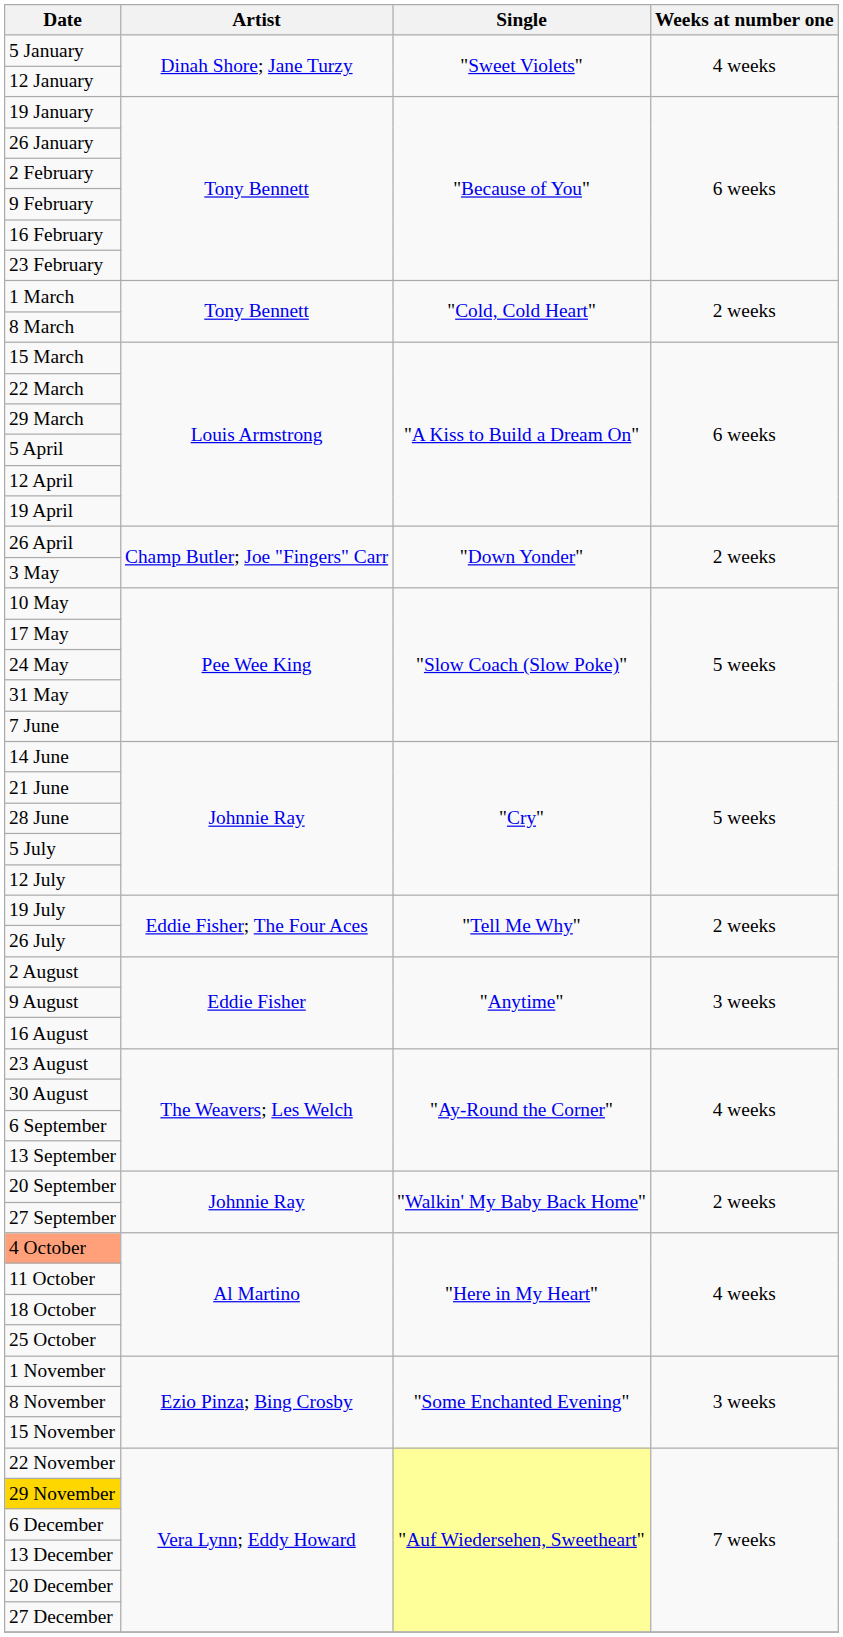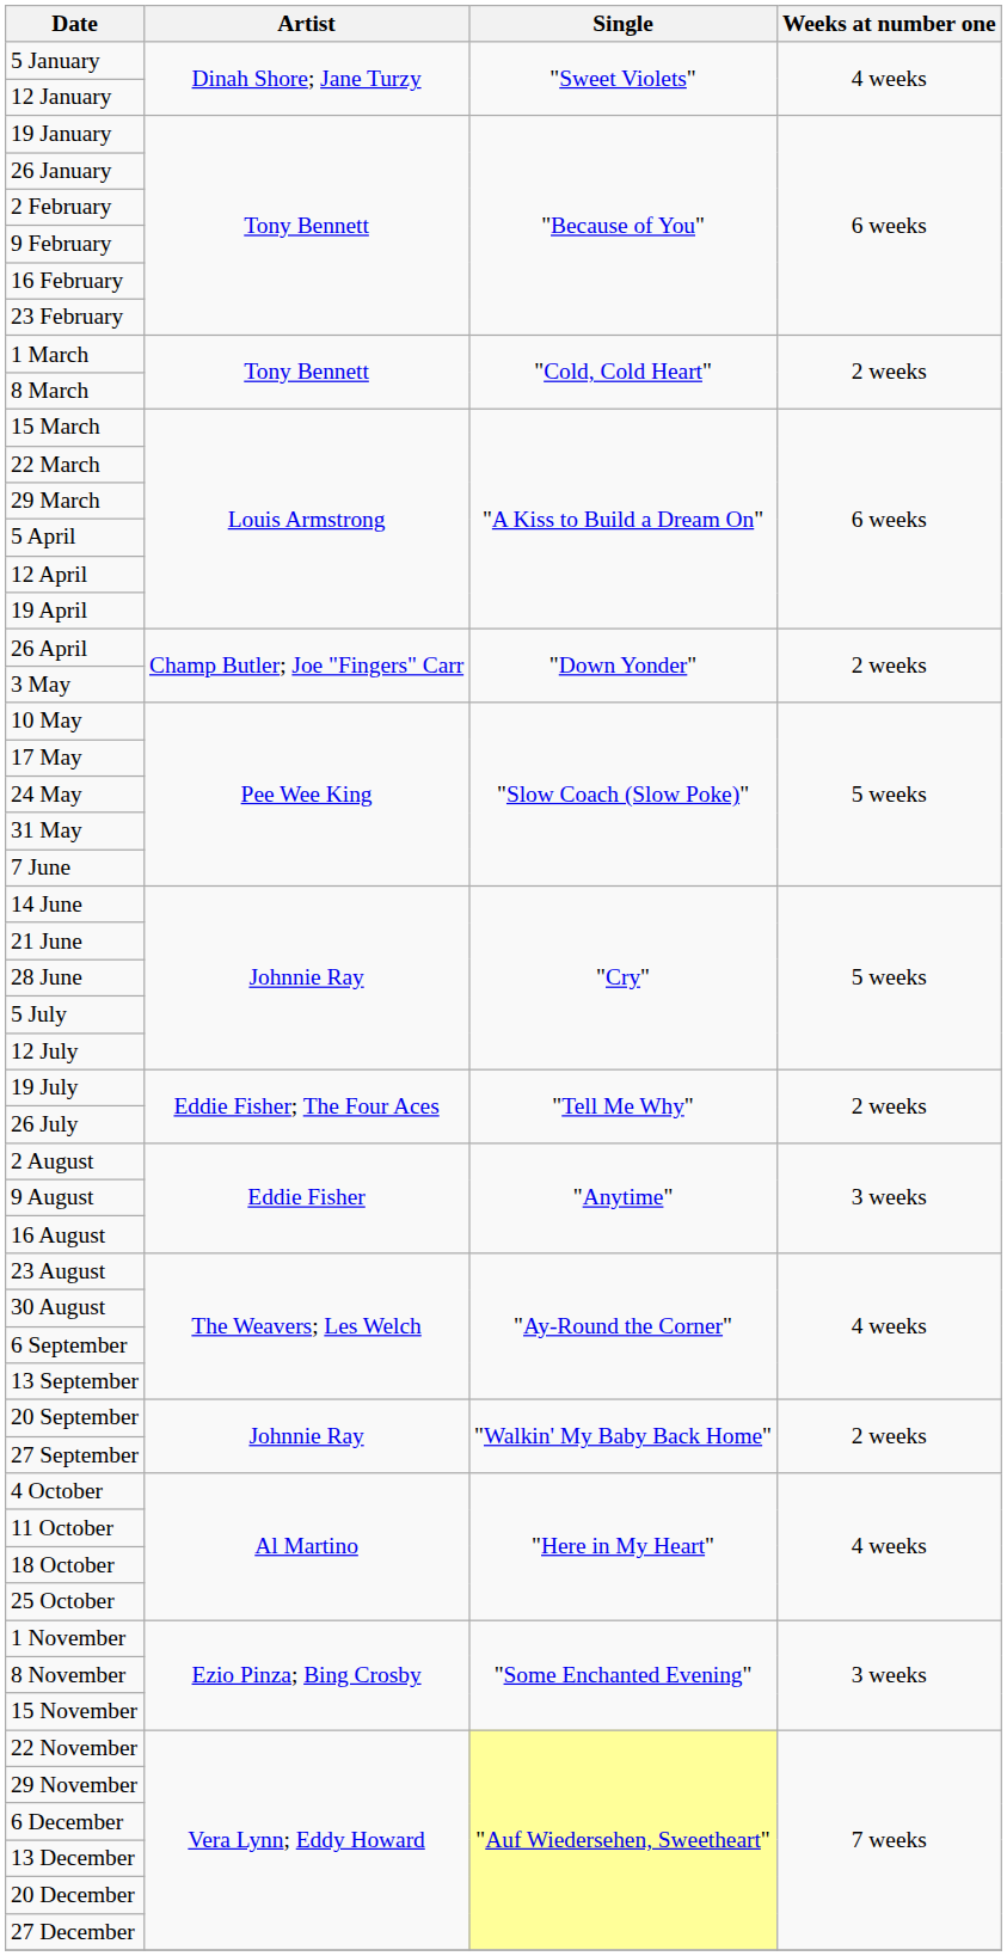4 October | Date: lightsalmon background -> no background
29 November | Date: gold background -> no background
